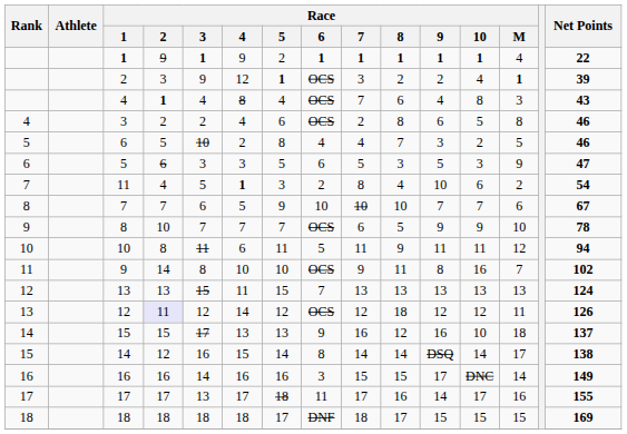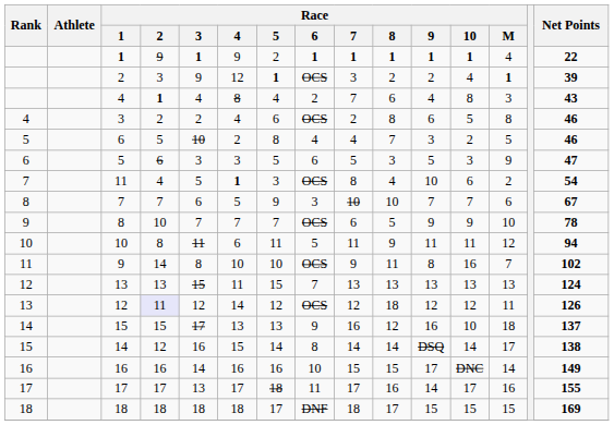row 5 | Race / 6: OCS -> 2
row 9 | Race / 6: 2 -> OCS
row 10 | Race / 6: 10 -> 3
row 18 | Race / 6: 3 -> 10
